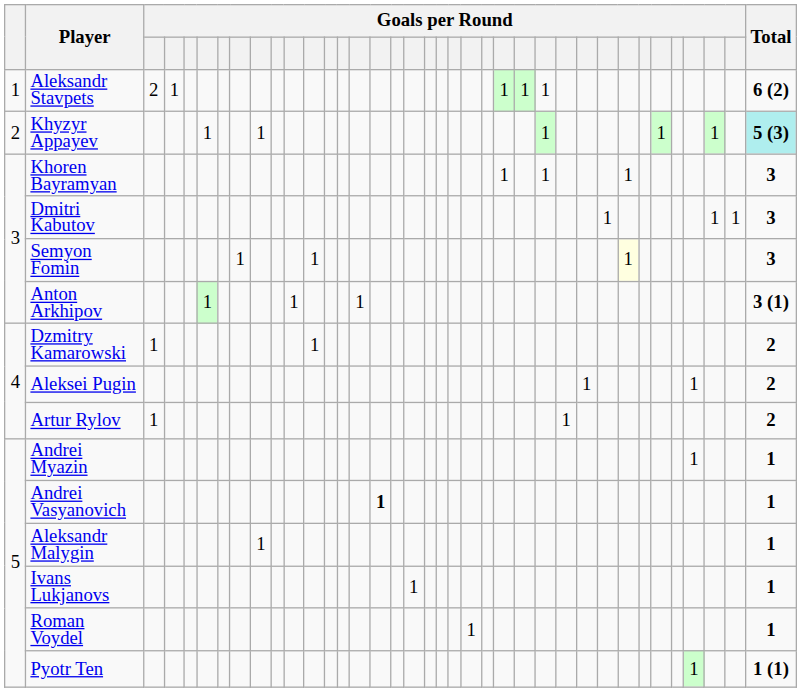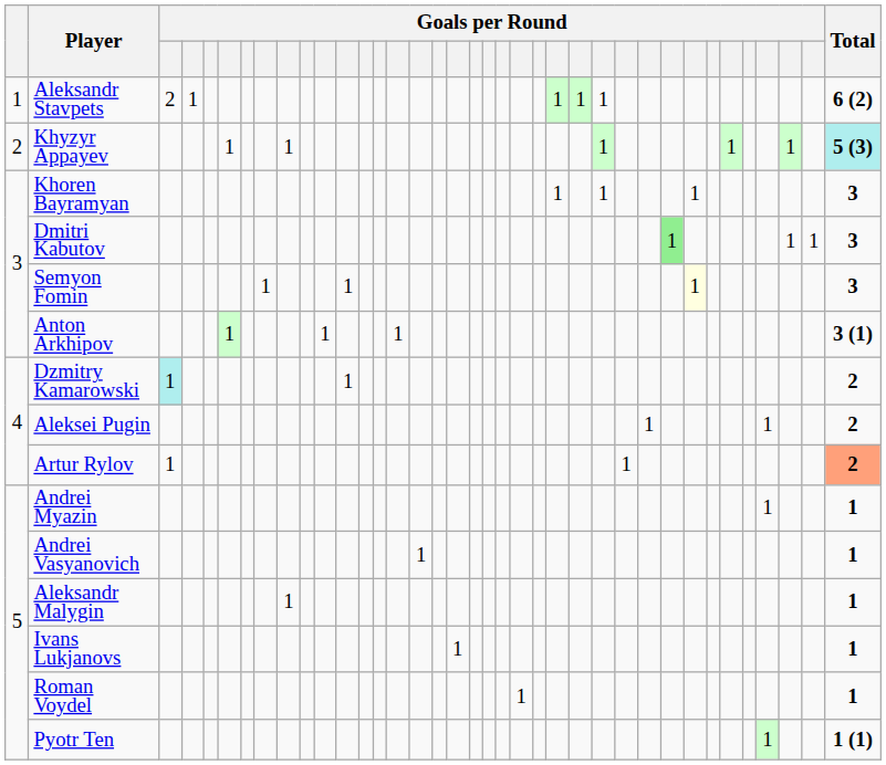Dmitri Kabutov | column 29: no background -> lightgreen background
Dzmitry Kamarowski | column 3: no background -> paleturquoise background
Artur Rylov | column 37: no background -> lightsalmon background
Andrei Vasyanovich | column 16: bold -> normal
